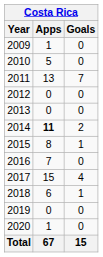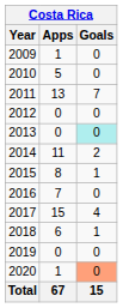2013 | Goals: no background -> paleturquoise background
2014 | Apps: bold -> normal
2020 | Goals: no background -> lightsalmon background
